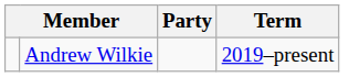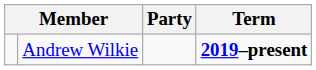Andrew Wilkie | Term: normal -> bold
